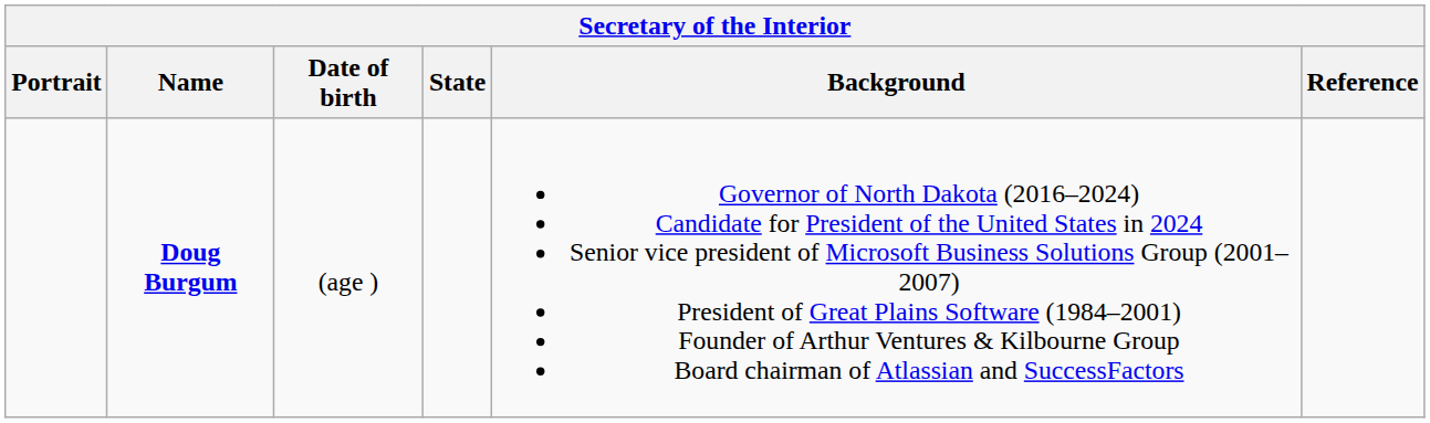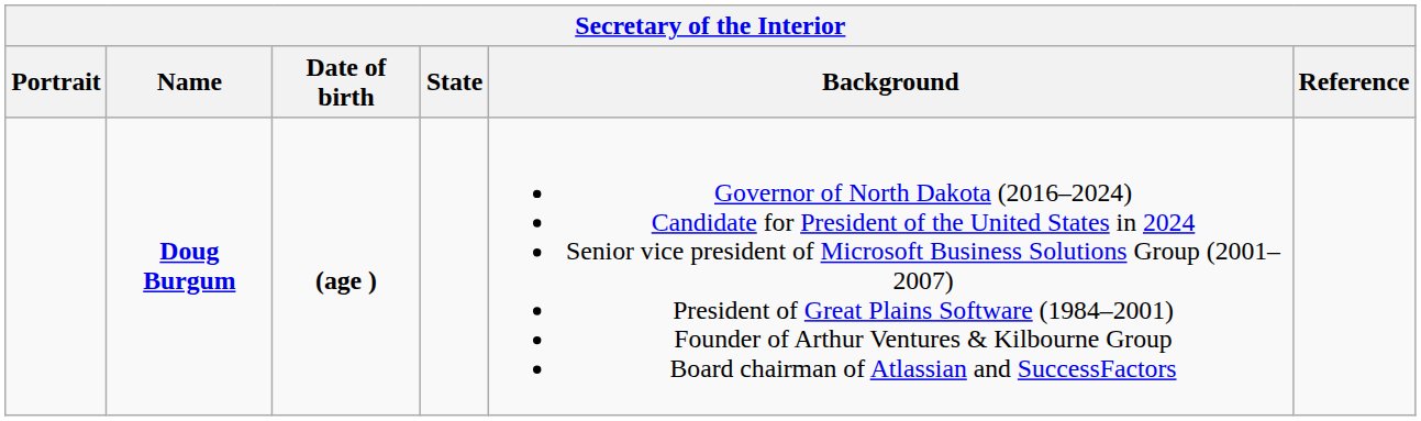Doug Burgum | Date of birth: normal -> bold
